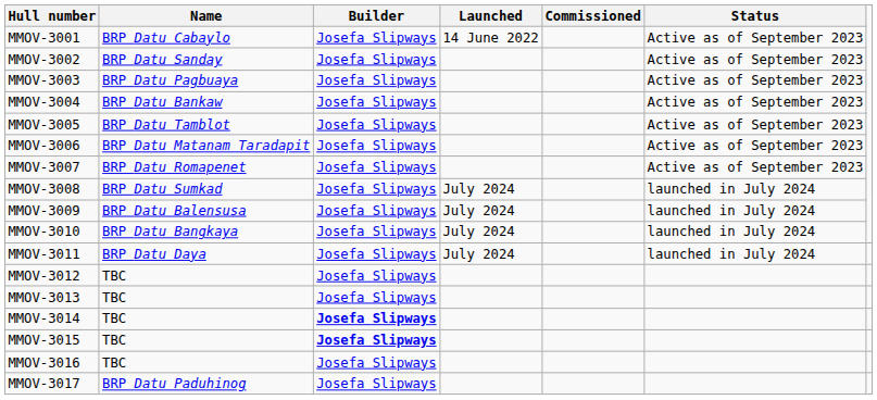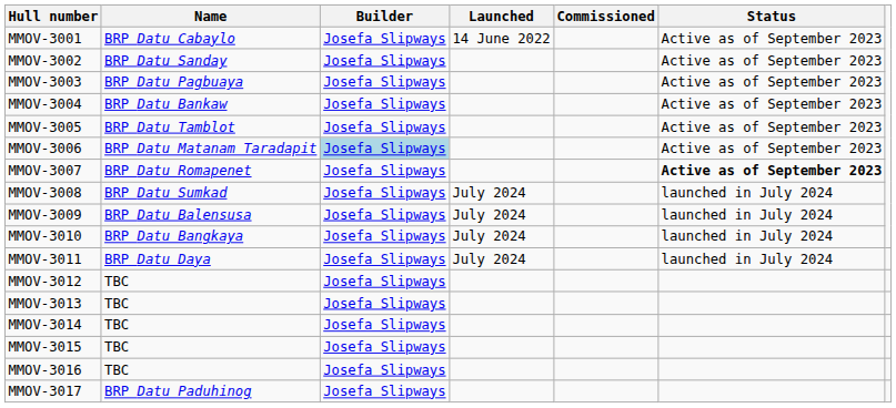MMOV-3006 | Builder: no background -> lightblue background
MMOV-3007 | Status: normal -> bold
MMOV-3014 | Builder: bold -> normal
MMOV-3015 | Builder: bold -> normal
